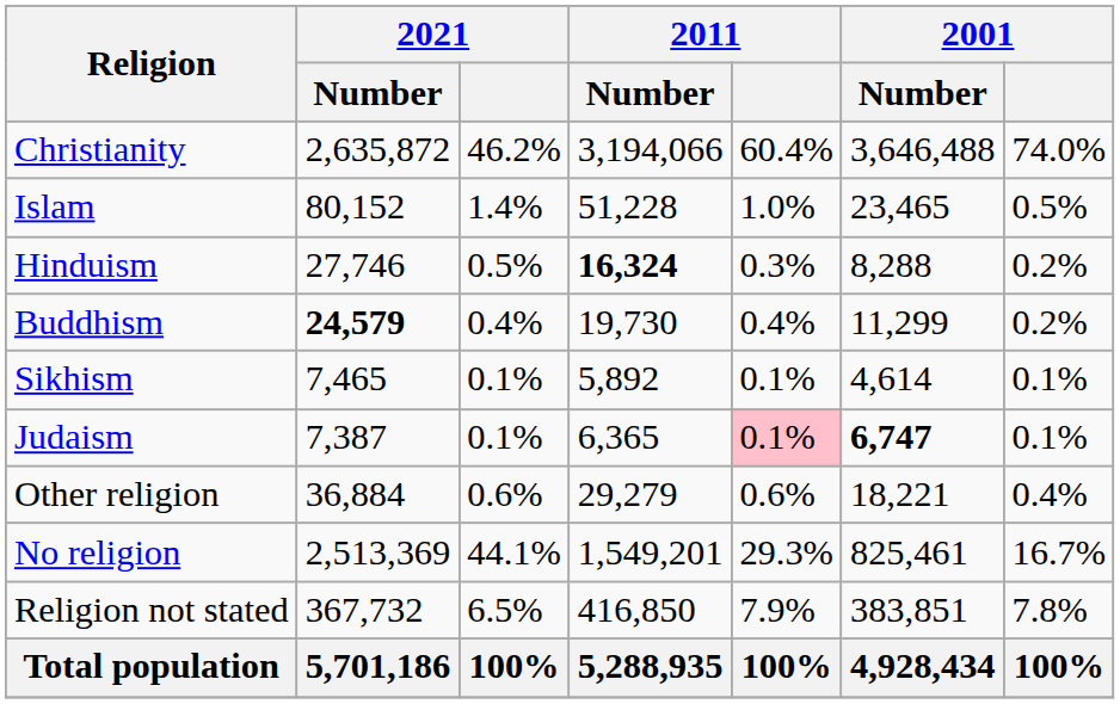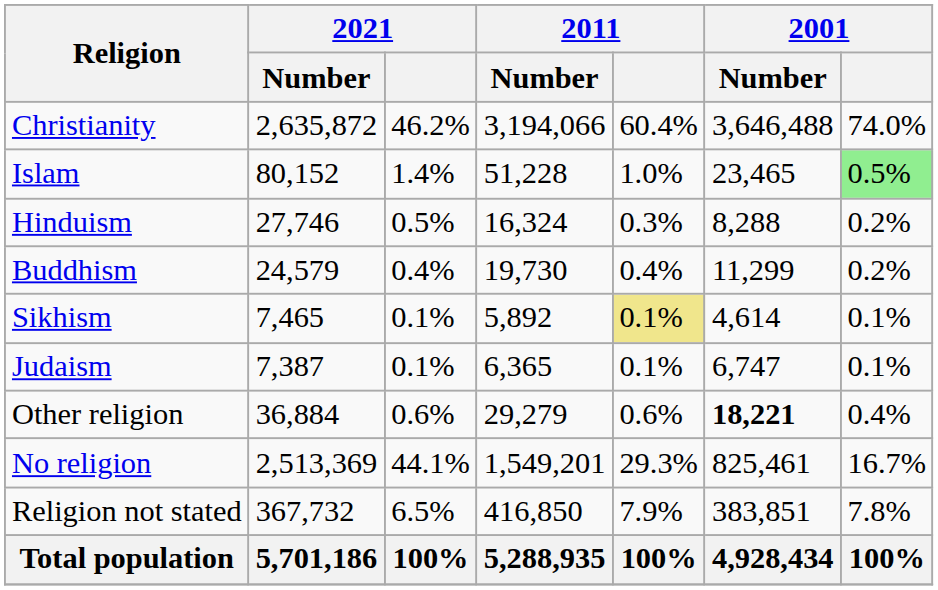Islam | 2001: no background -> lightgreen background
Hinduism | 2011 / Number: bold -> normal
Buddhism | 2021 / Number: bold -> normal
Sikhism | 2011: no background -> khaki background
Judaism | 2011: pink background -> no background
Judaism | 2001 / Number: bold -> normal
Other religion | 2001 / Number: normal -> bold
